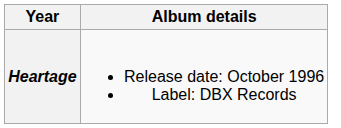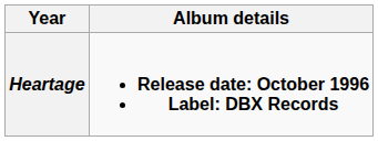Heartage | Album details: normal -> bold
